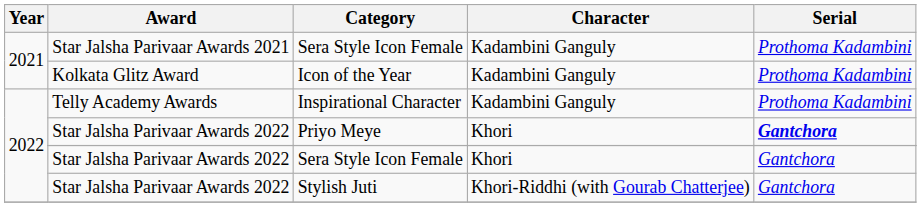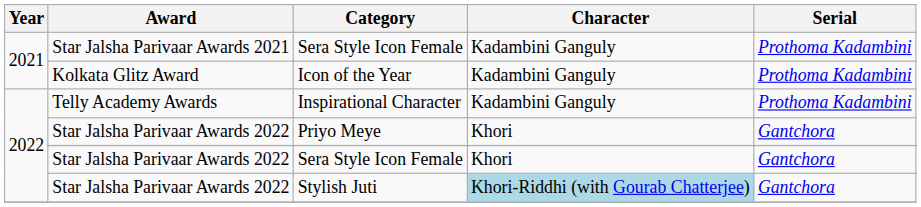Priyo Meye | Serial: bold -> normal
Stylish Juti | Character: no background -> lightblue background
